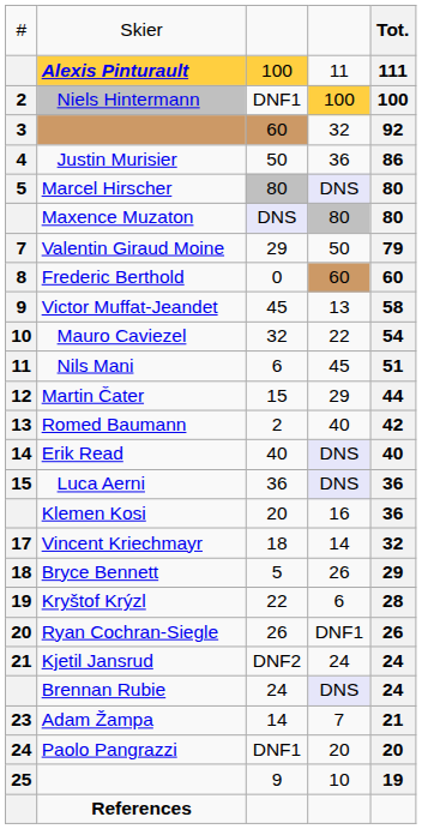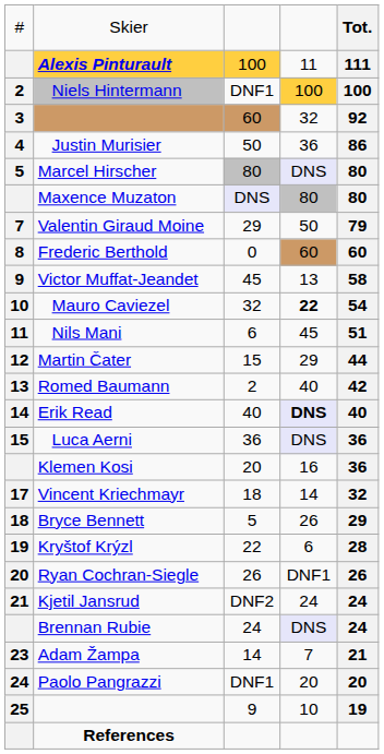Mauro Caviezel | column 4: normal -> bold
Erik Read | column 4: normal -> bold
